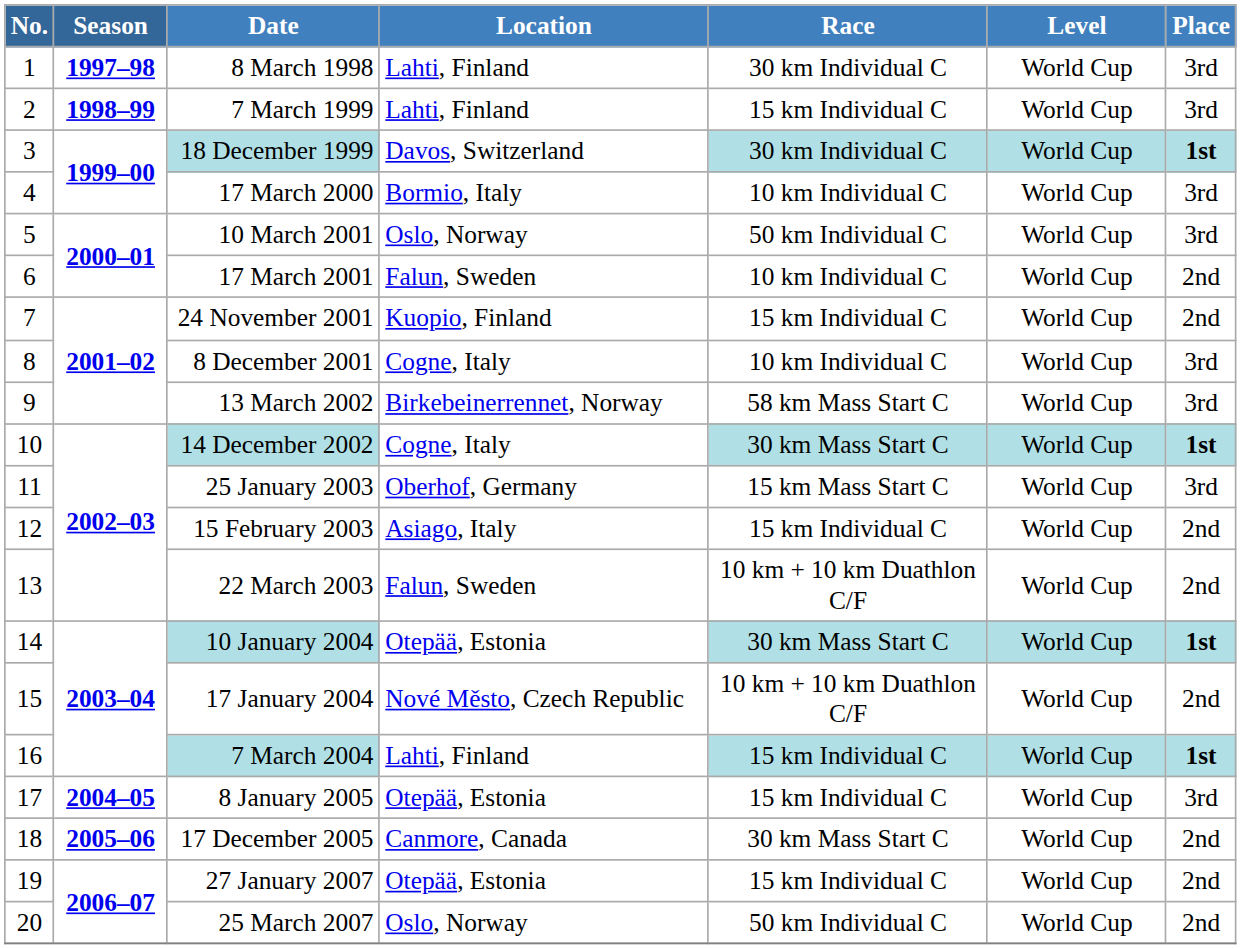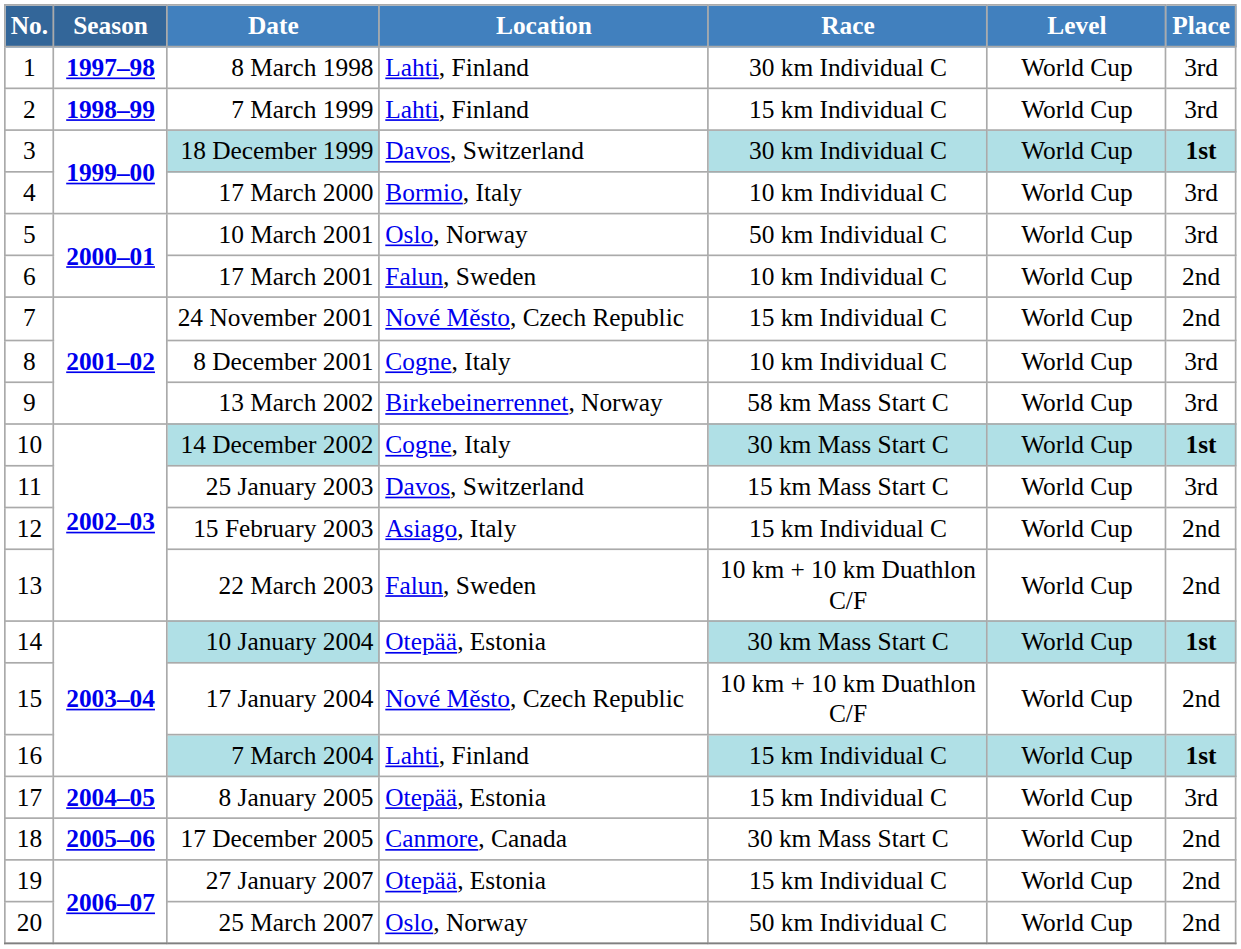24 November 2001 | Location: Kuopio, Finland -> Nové Město, Czech Republic
25 January 2003 | Location: Oberhof, Germany -> Davos, Switzerland
